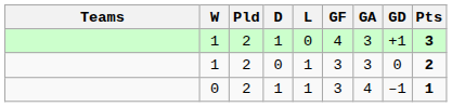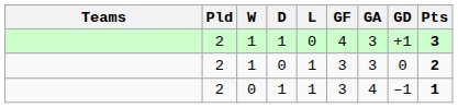columns swapped: Pld <-> W
